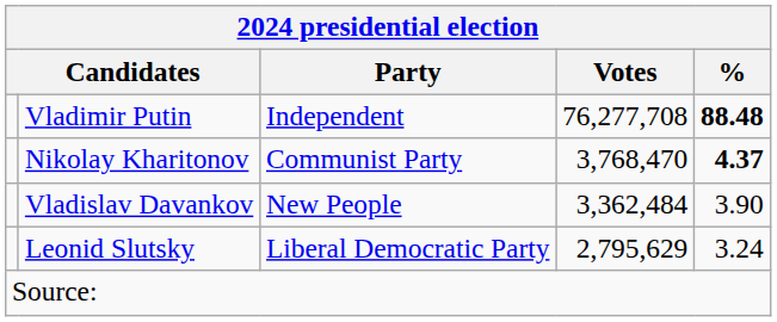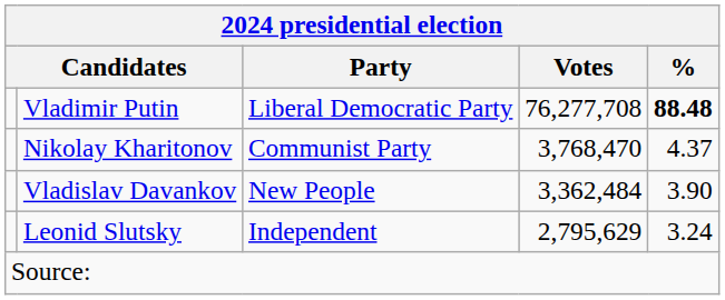Vladimir Putin | Party: Independent -> Liberal Democratic Party
Nikolay Kharitonov | %: bold -> normal
Leonid Slutsky | Party: Liberal Democratic Party -> Independent
